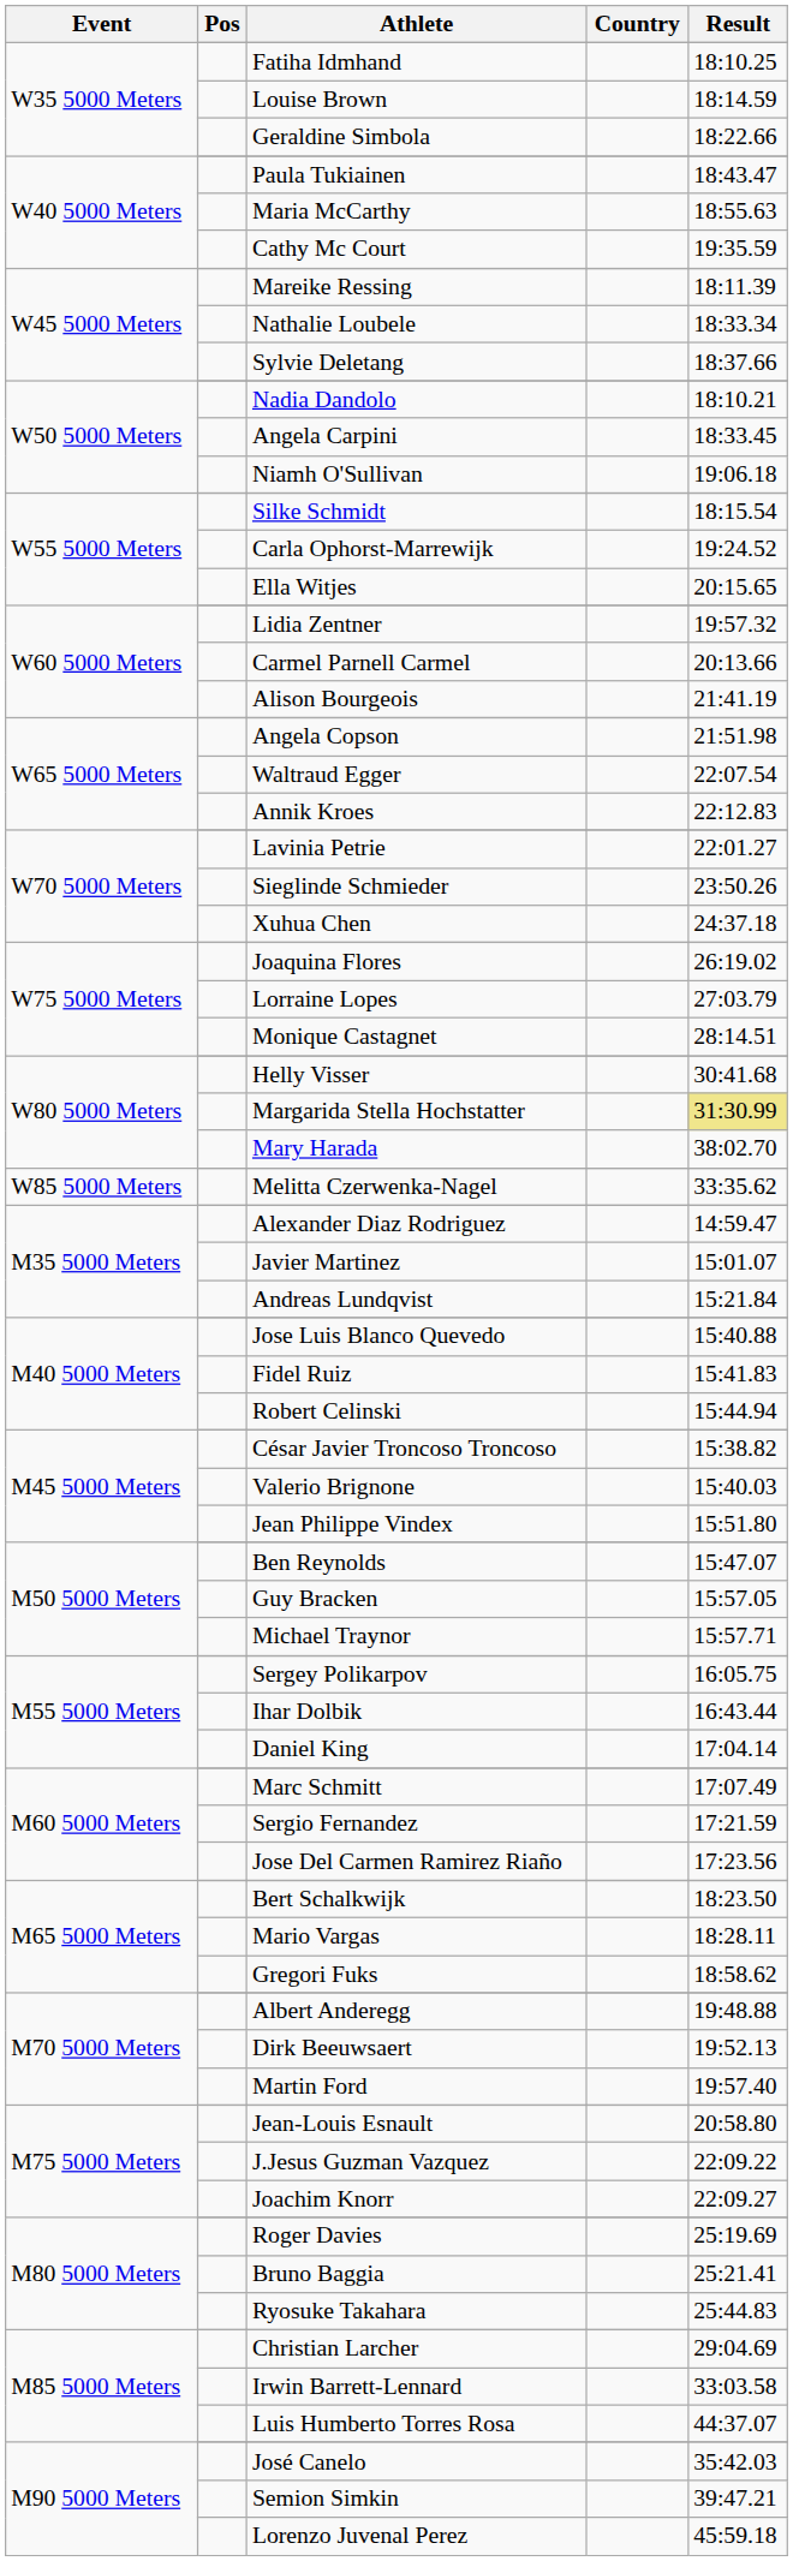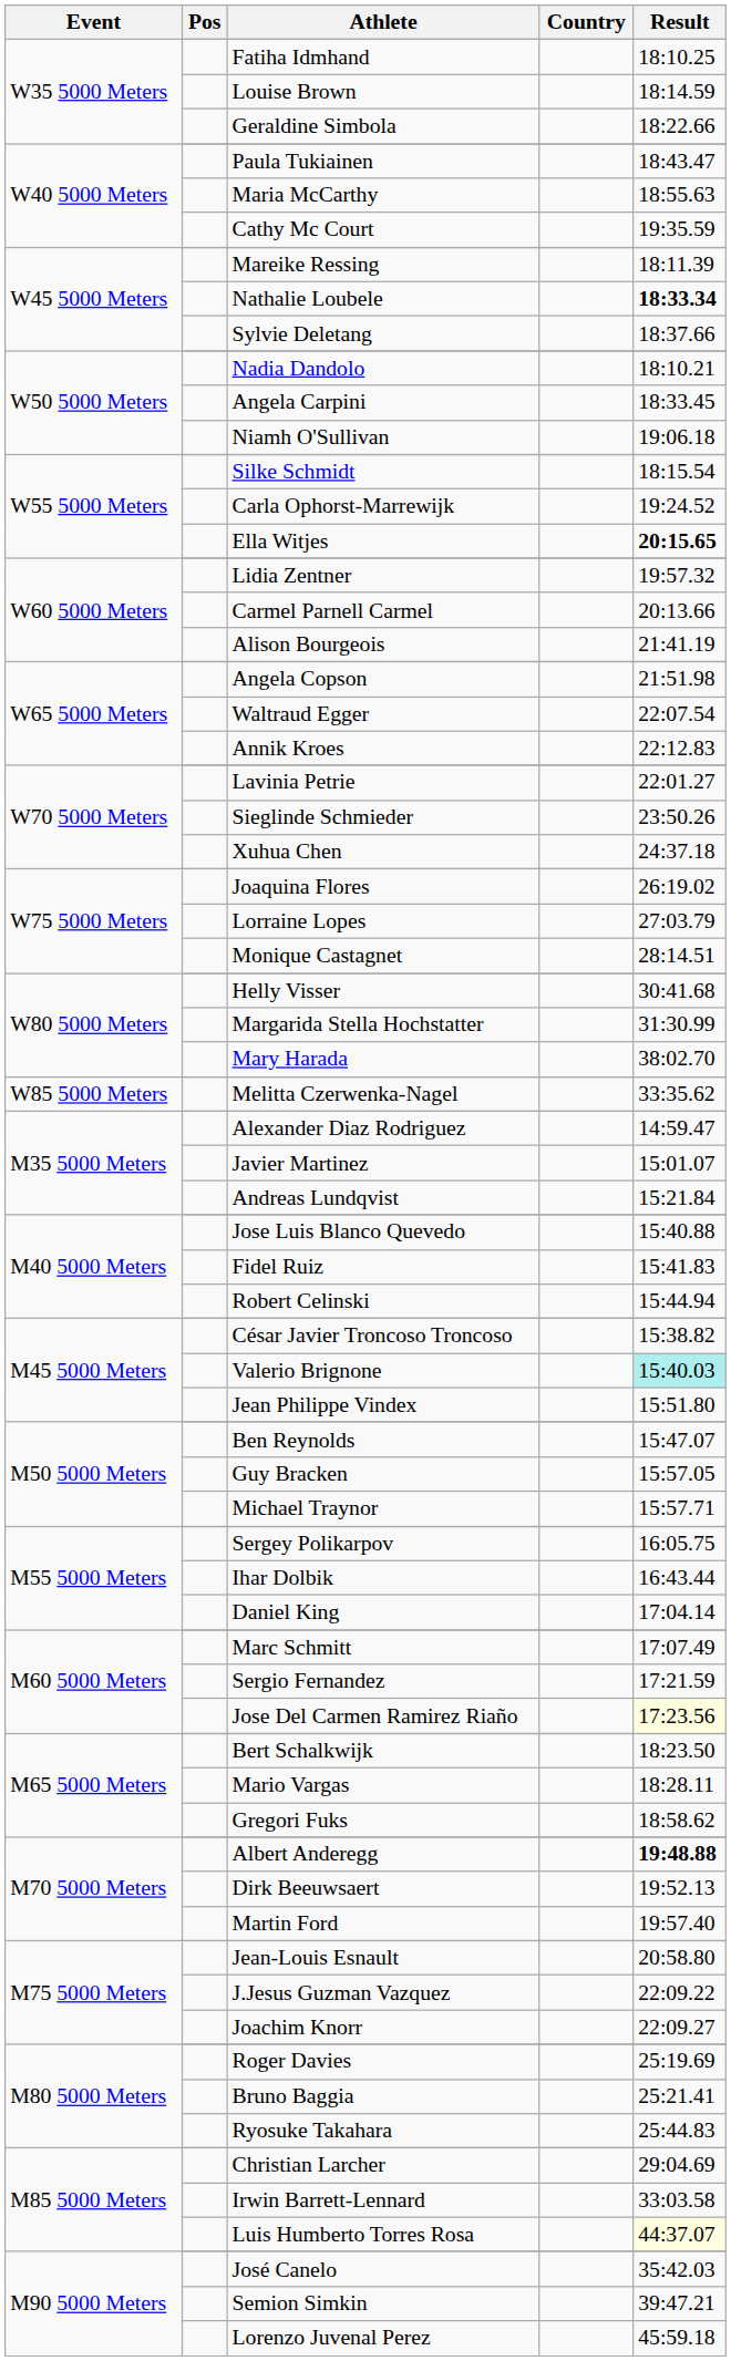Nathalie Loubele | Result: normal -> bold
Ella Witjes | Result: normal -> bold
Margarida Stella Hochstatter | Result: khaki background -> no background
Valerio Brignone | Result: no background -> paleturquoise background
Jose Del Carmen Ramirez Riaño | Result: no background -> lightyellow background
Albert Anderegg | Result: normal -> bold
Luis Humberto Torres Rosa | Result: no background -> lightyellow background
